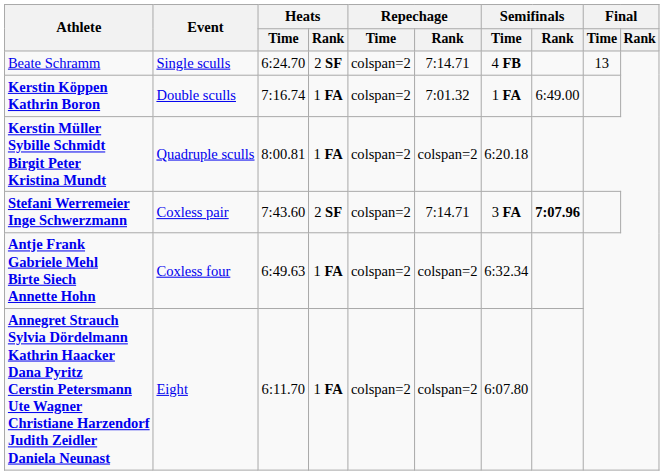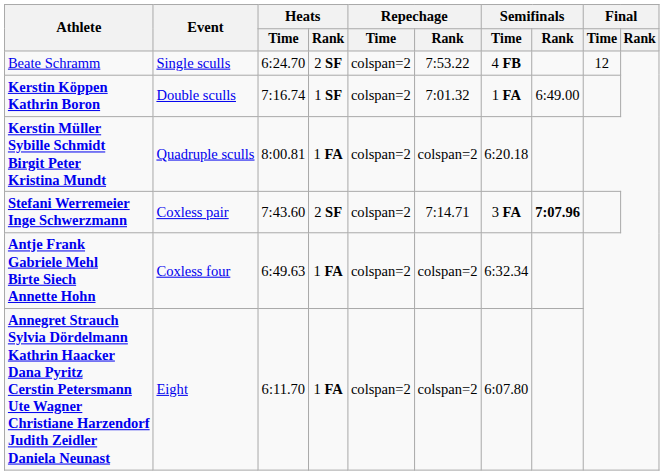Beate Schramm | Repechage / Rank: 7:14.71 -> 7:53.22
Beate Schramm | Final / Time: 13 -> 12
Kerstin Köppen Kathrin Boron | Heats / Rank: 1 FA -> 1 SF
